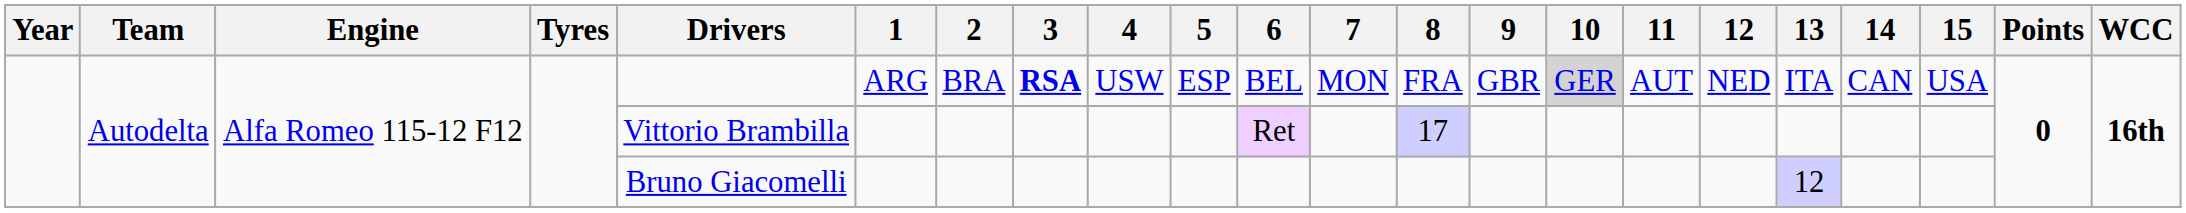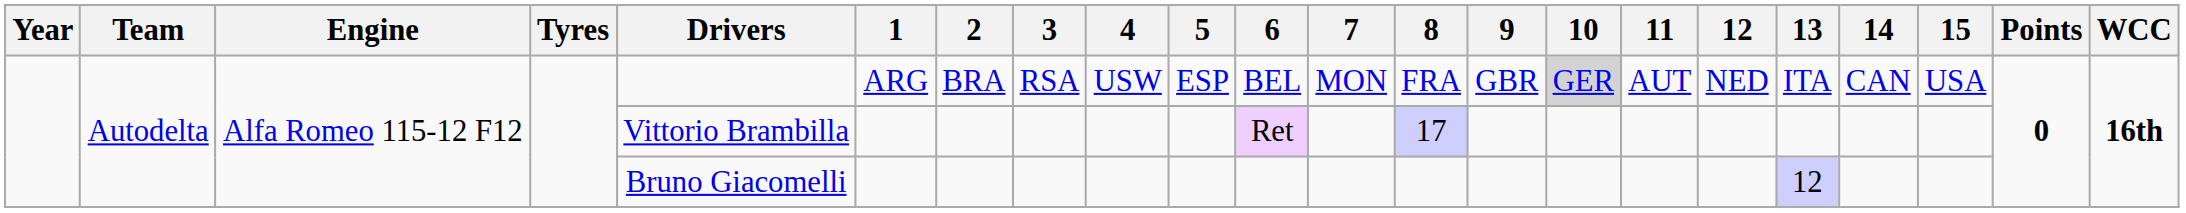row 2 | 3: bold -> normal
